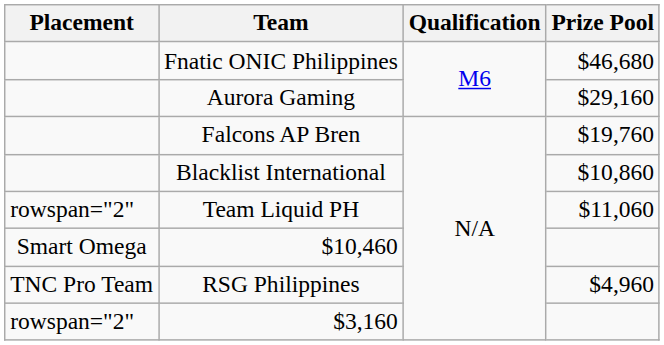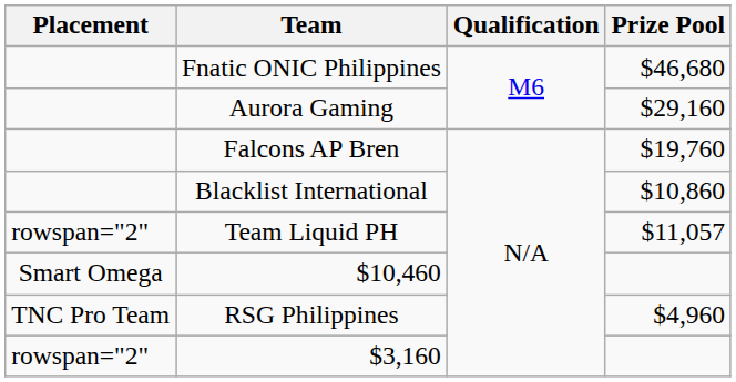Team Liquid PH | Prize Pool: $11,060 -> $11,057
